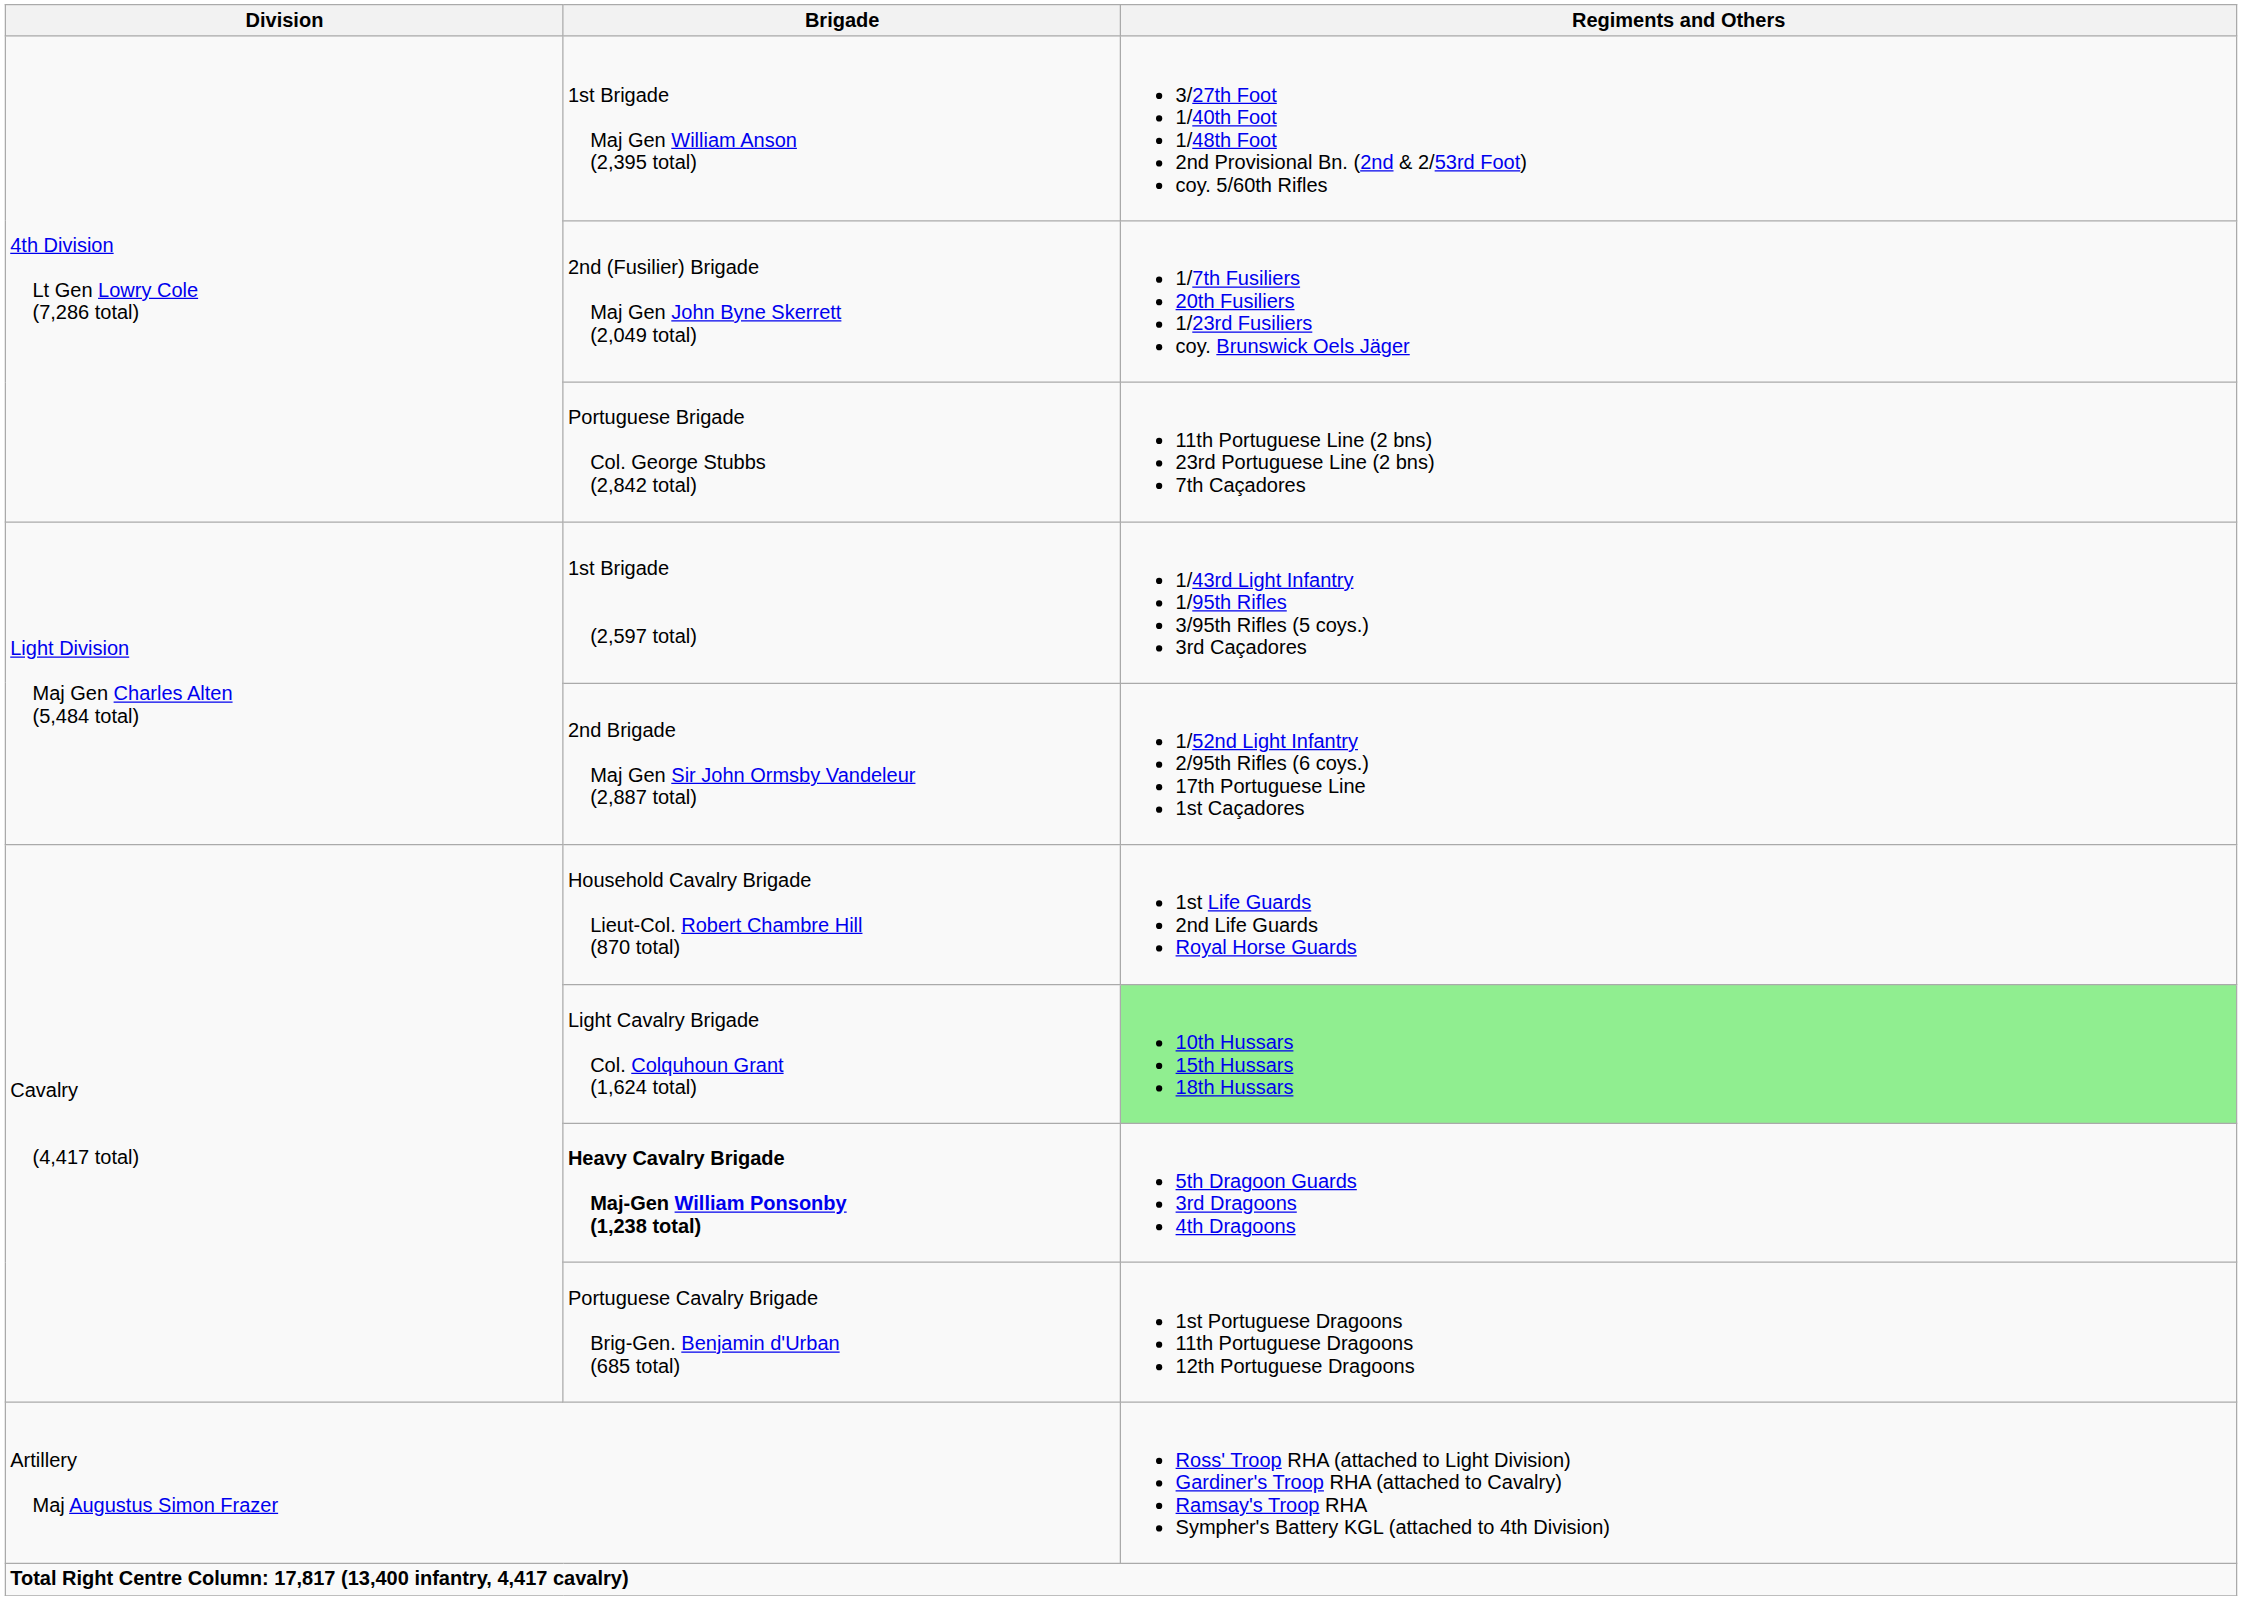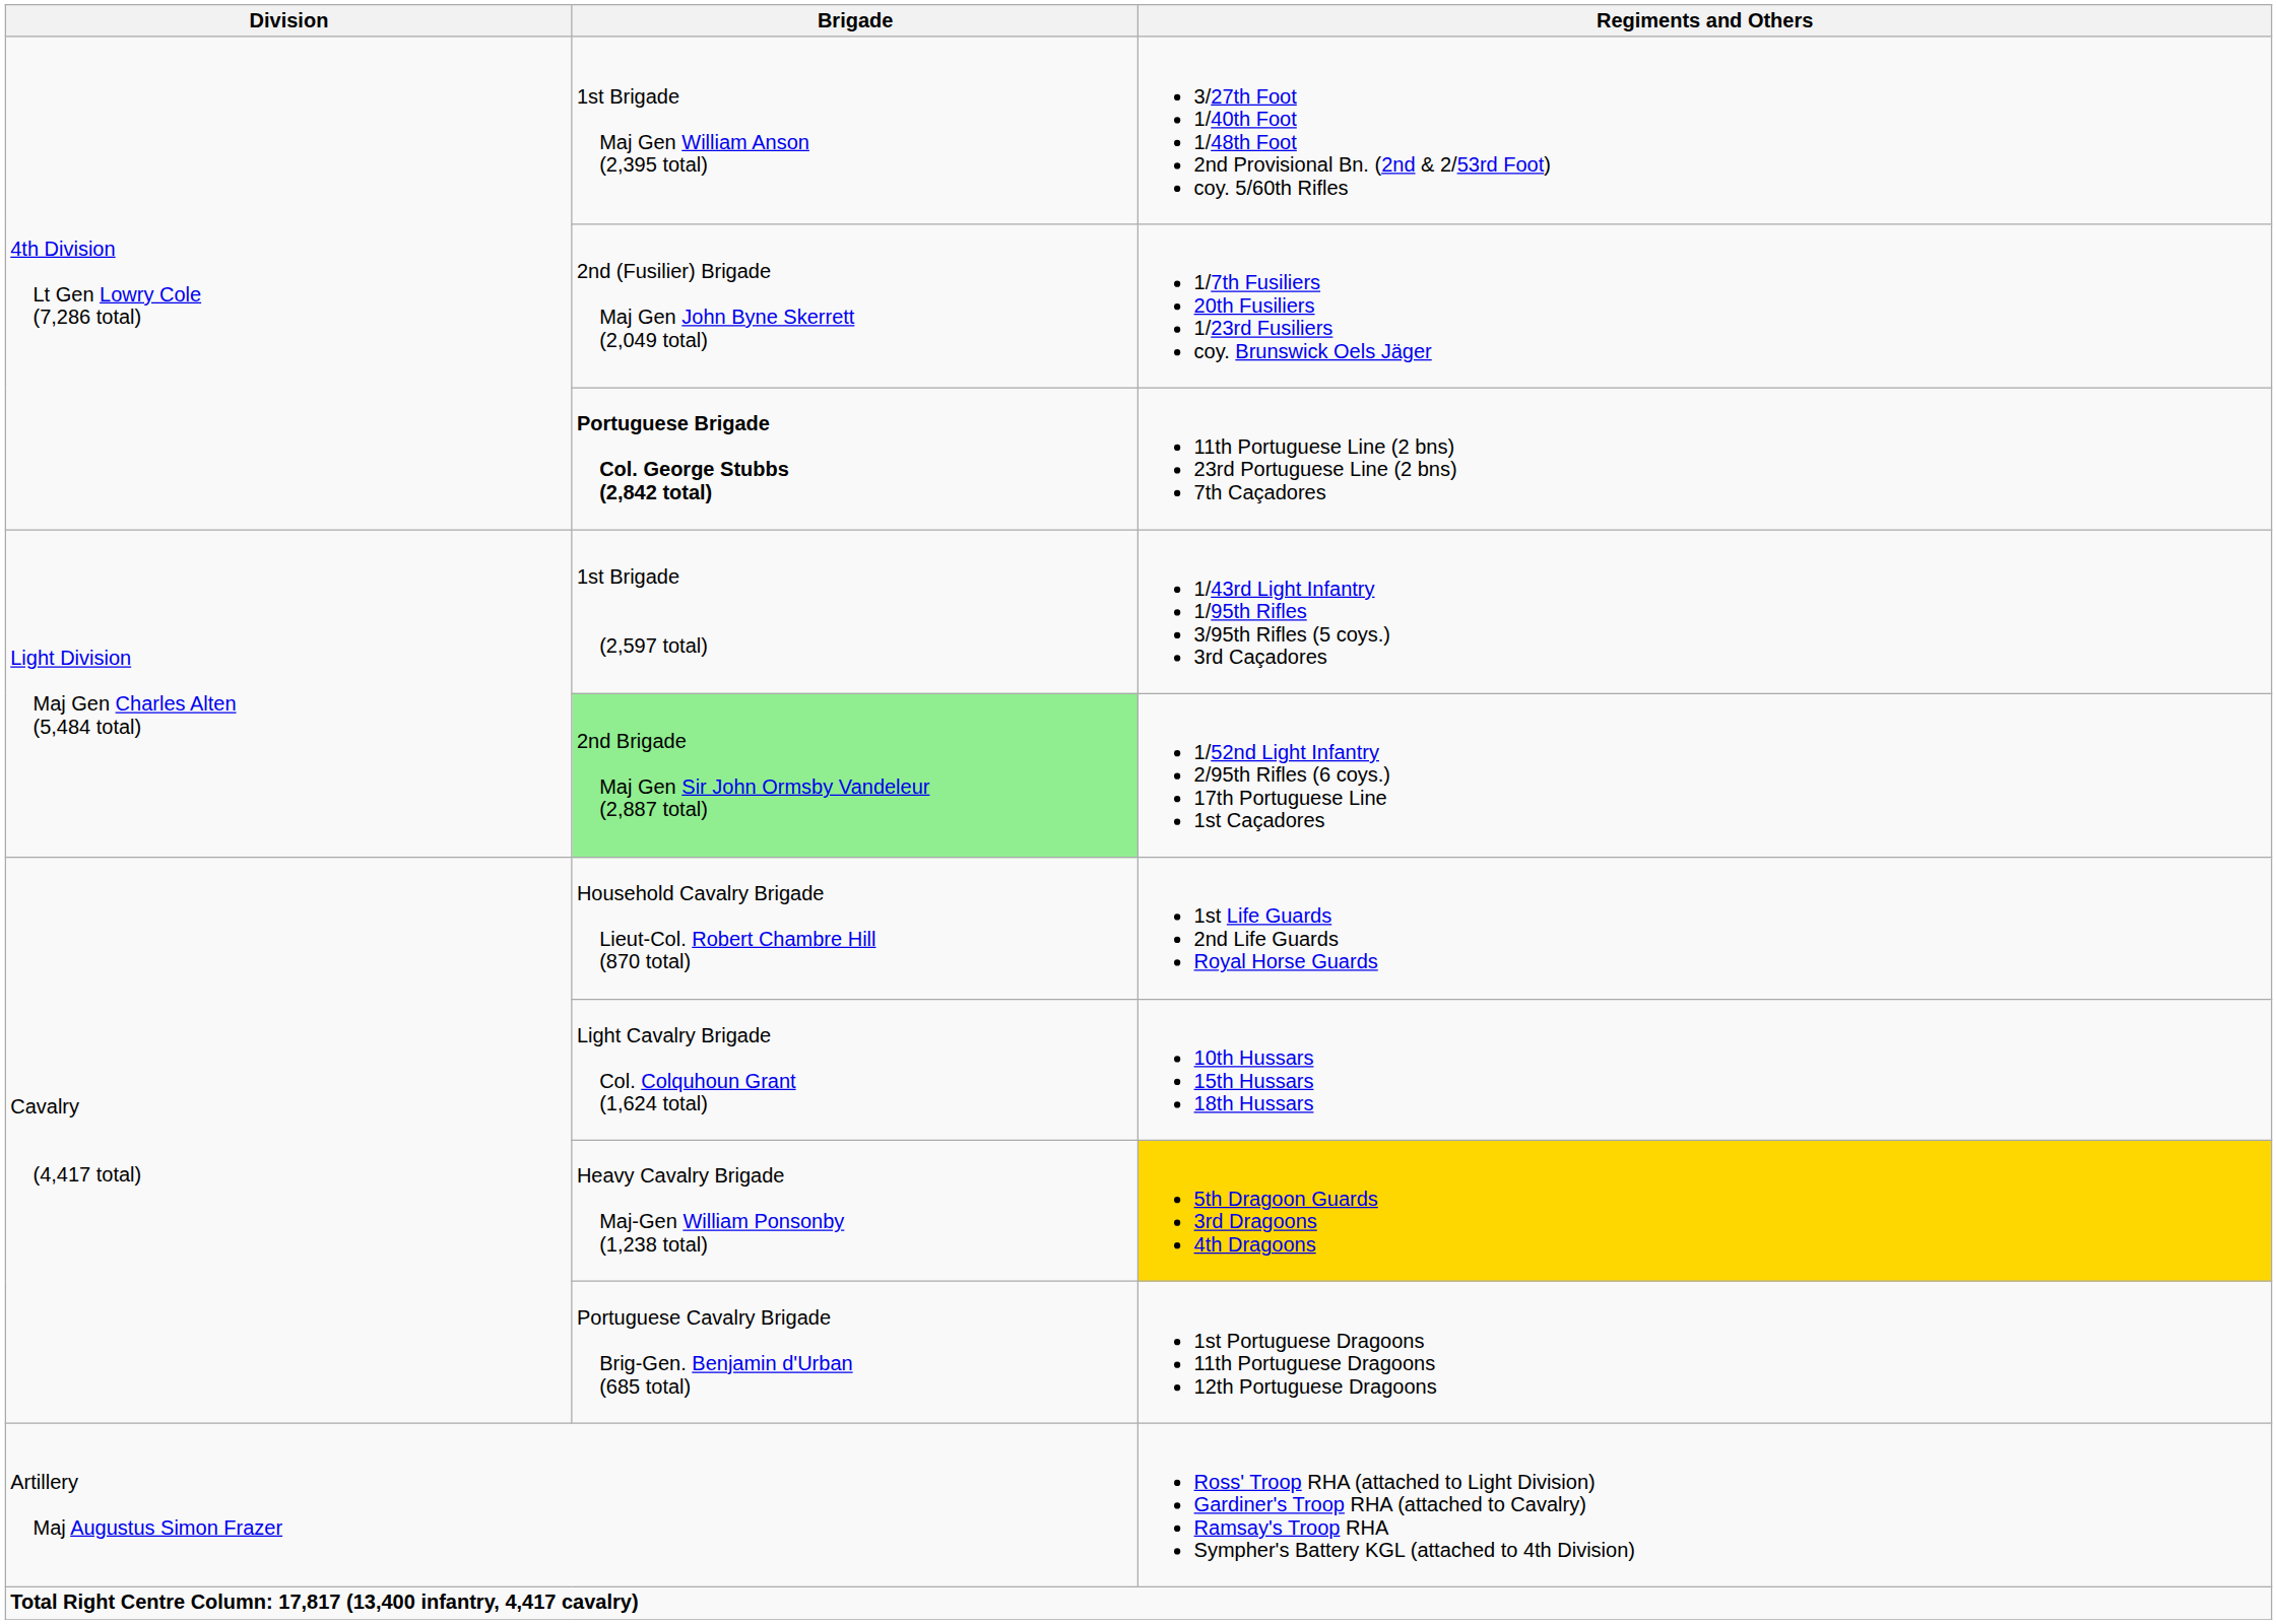Portuguese Brigade Col. George Stubbs (2,842 total) | Brigade: normal -> bold
2nd Brigade Maj Gen Sir John Ormsby Vandeleur (2,887 total) | Brigade: no background -> lightgreen background
Light Cavalry Brigade Col. Colquhoun Grant (1,624 total) | Regiments and Others: lightgreen background -> no background
Heavy Cavalry Brigade Maj-Gen William Ponsonby (1,238 total) | Brigade: bold -> normal
Heavy Cavalry Brigade Maj-Gen William Ponsonby (1,238 total) | Regiments and Others: no background -> gold background
